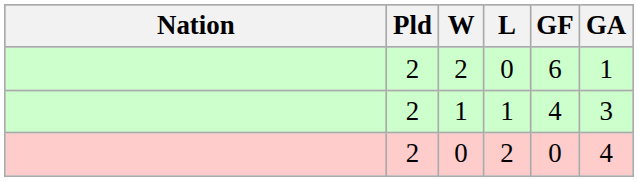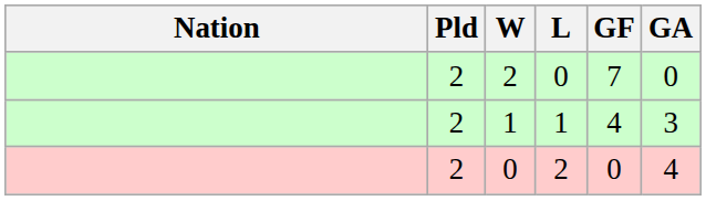row 2 | GF: 6 -> 7
row 2 | GA: 1 -> 0
